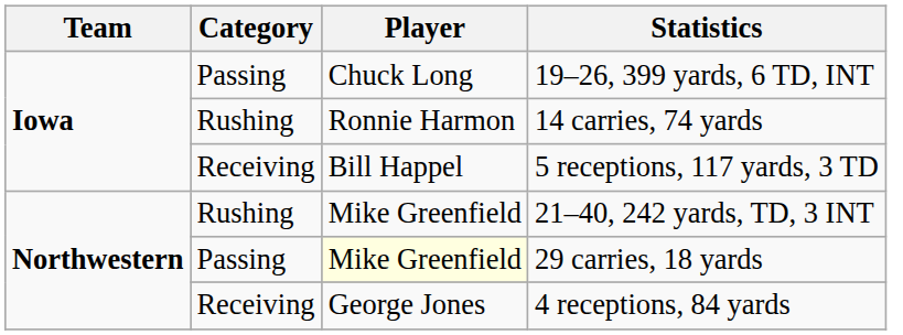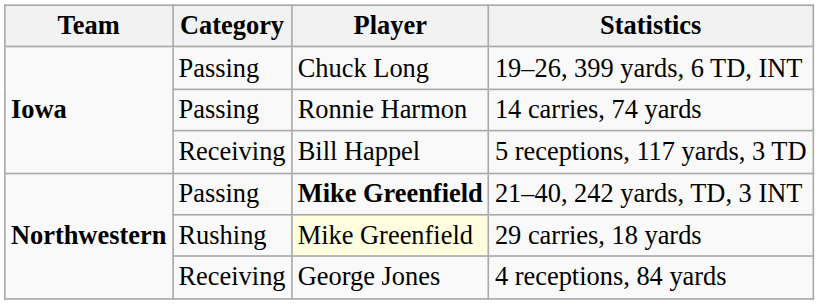14 carries, 74 yards | Category: Rushing -> Passing
21–40, 242 yards, TD, 3 INT | Category: Rushing -> Passing
21–40, 242 yards, TD, 3 INT | Player: normal -> bold
29 carries, 18 yards | Category: Passing -> Rushing
